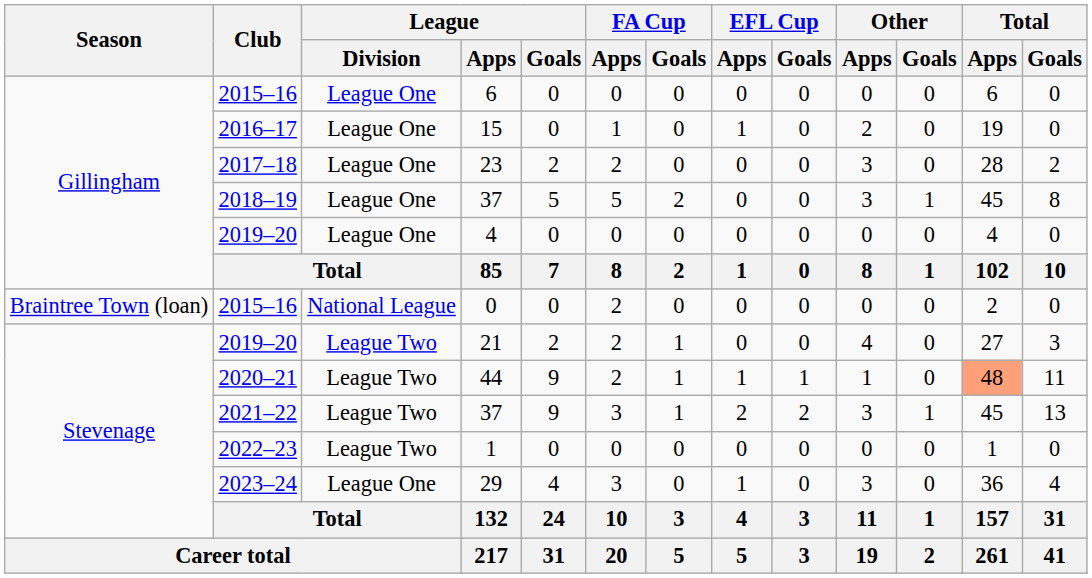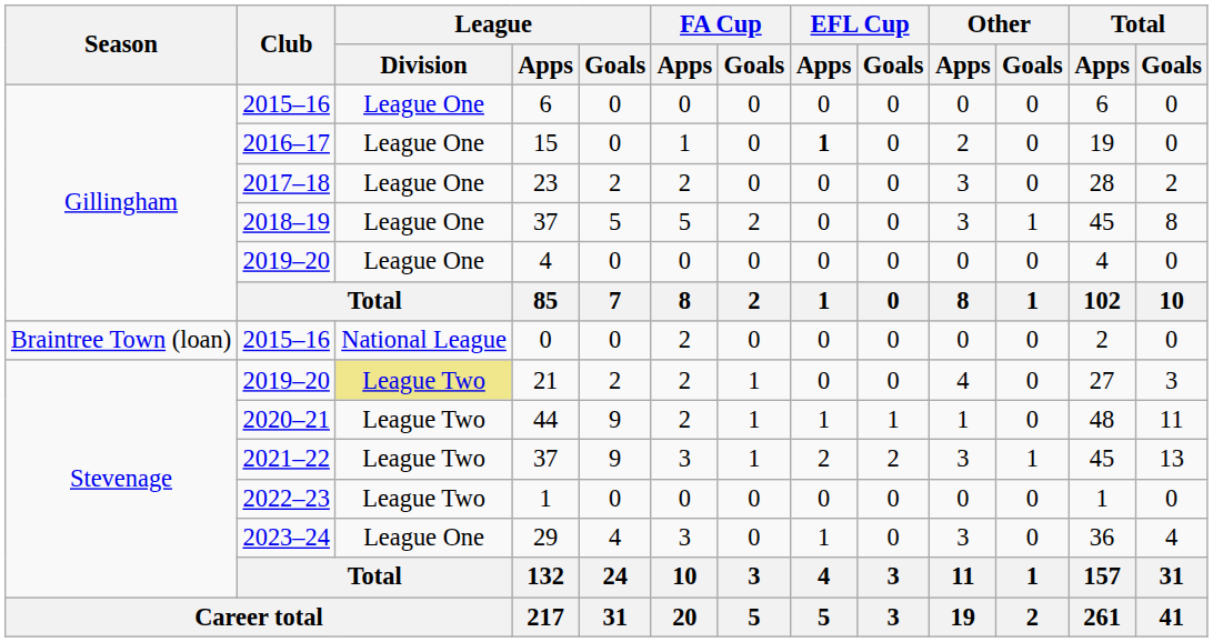15 | EFL Cup / Apps: normal -> bold
21 | League / Division: no background -> khaki background
44 | Total / Apps: lightsalmon background -> no background
